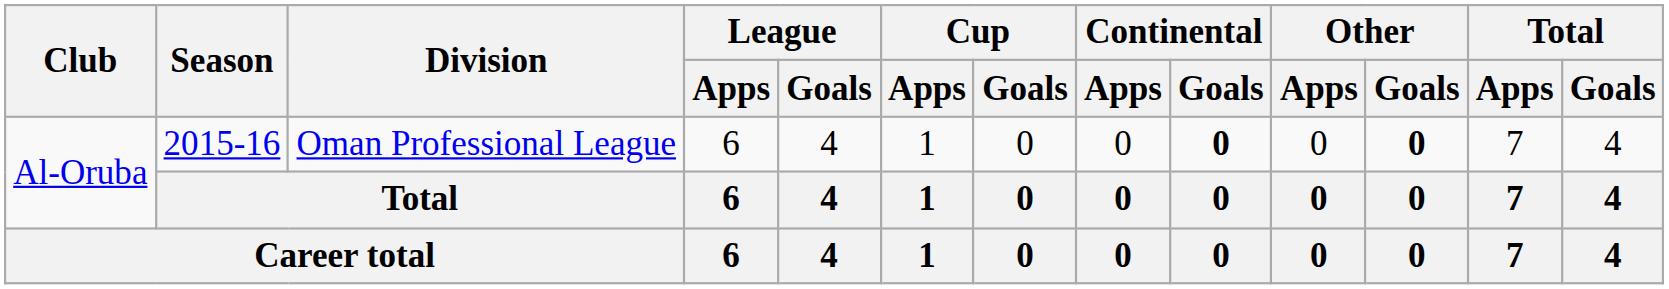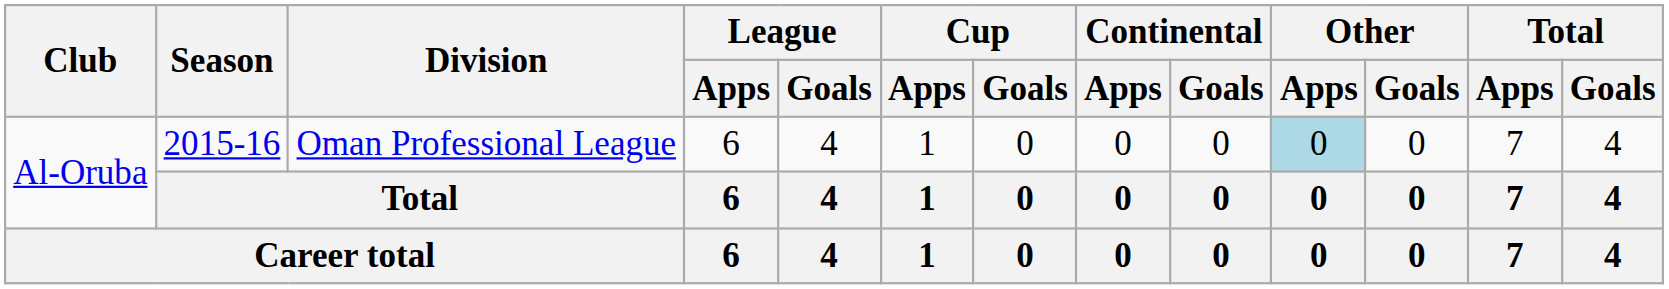Al-Oruba / Oman Professional League | Continental / Goals: bold -> normal
Al-Oruba / Oman Professional League | Other / Apps: no background -> lightblue background
Al-Oruba / Oman Professional League | Other / Goals: bold -> normal
